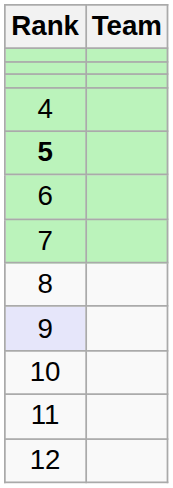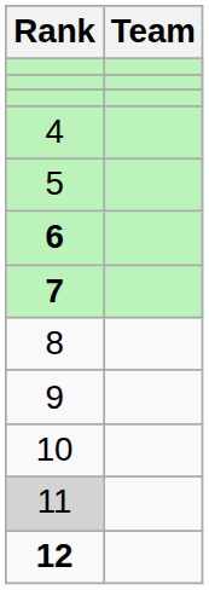row 6 | Rank: bold -> normal
row 7 | Rank: normal -> bold
row 8 | Rank: normal -> bold
row 10 | Rank: lavender background -> no background
row 12 | Rank: no background -> lightgrey background
row 13 | Rank: normal -> bold
